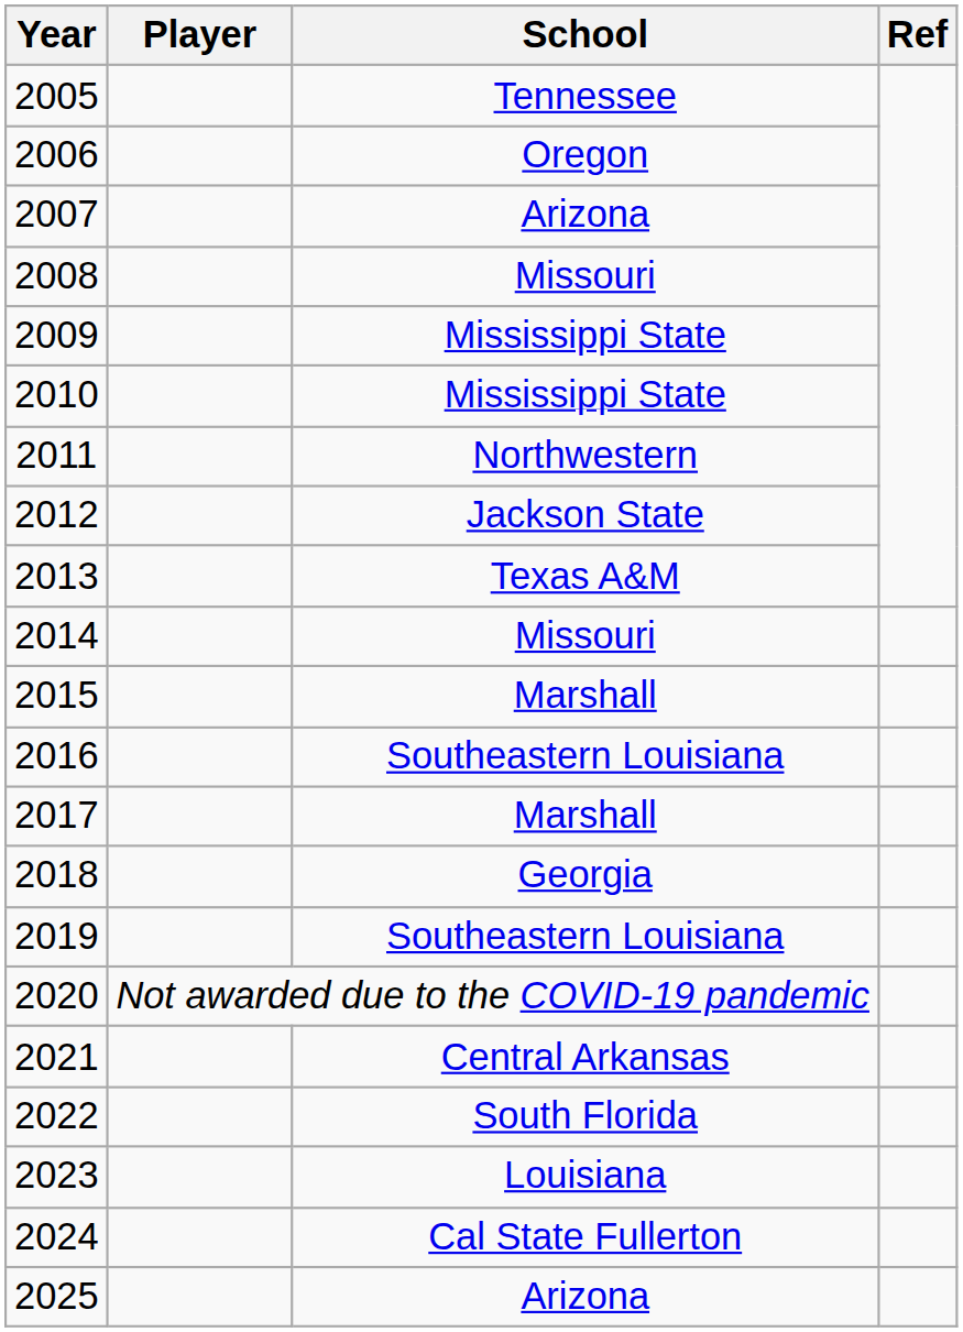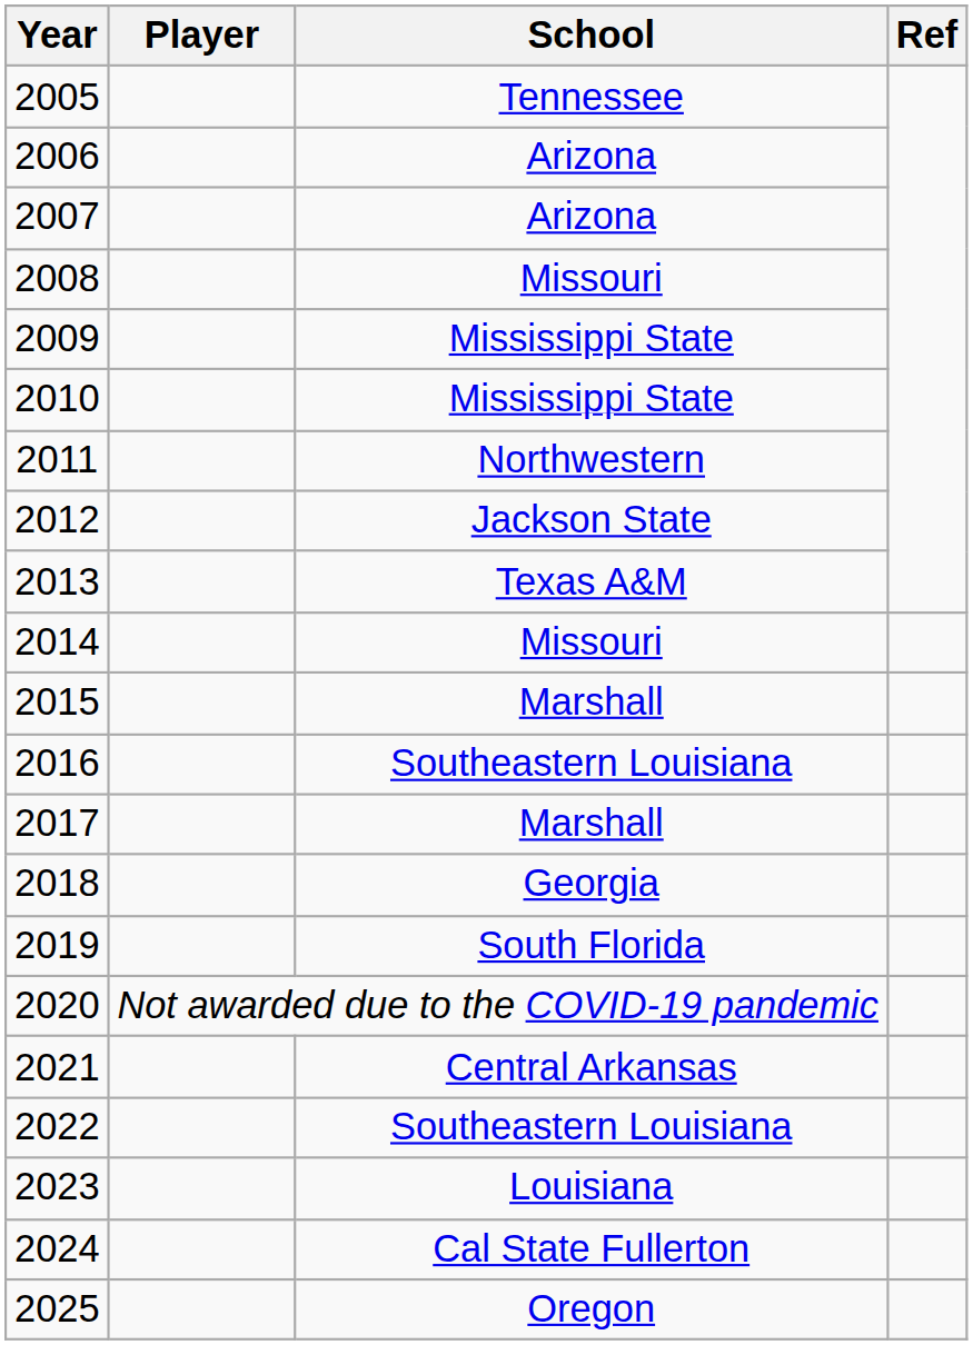2006 | School: Oregon -> Arizona
2019 | School: Southeastern Louisiana -> South Florida
2022 | School: South Florida -> Southeastern Louisiana
2025 | School: Arizona -> Oregon
